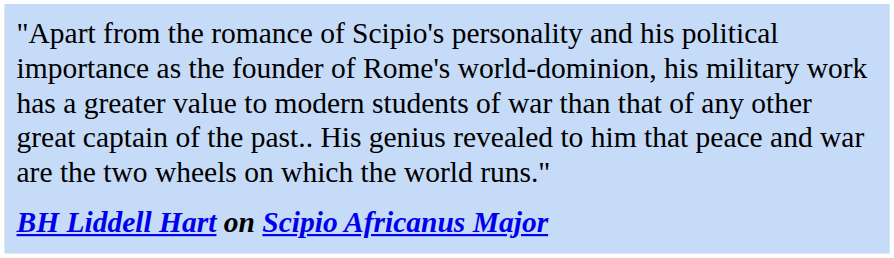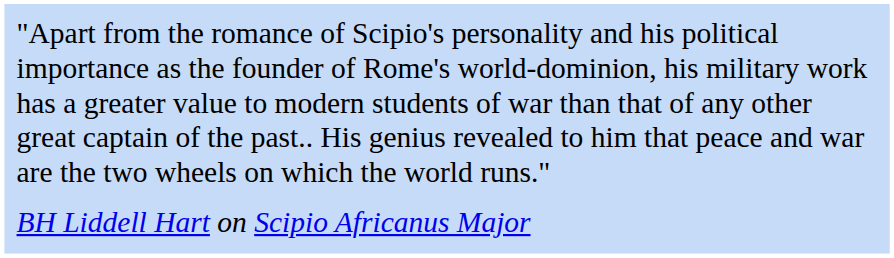row 2 | column 1: bold -> normal
